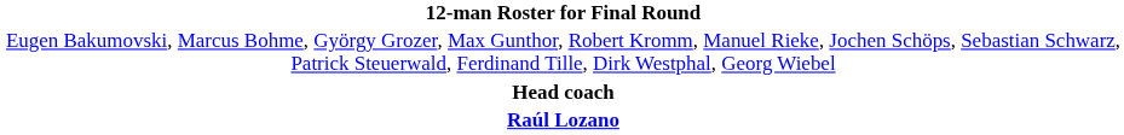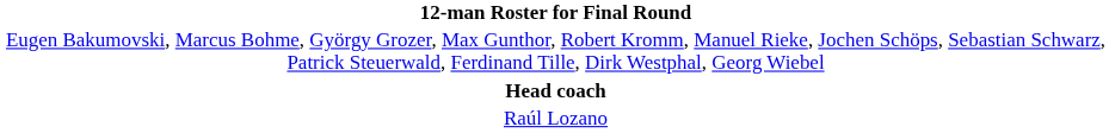row 4 | column 1: bold -> normal
